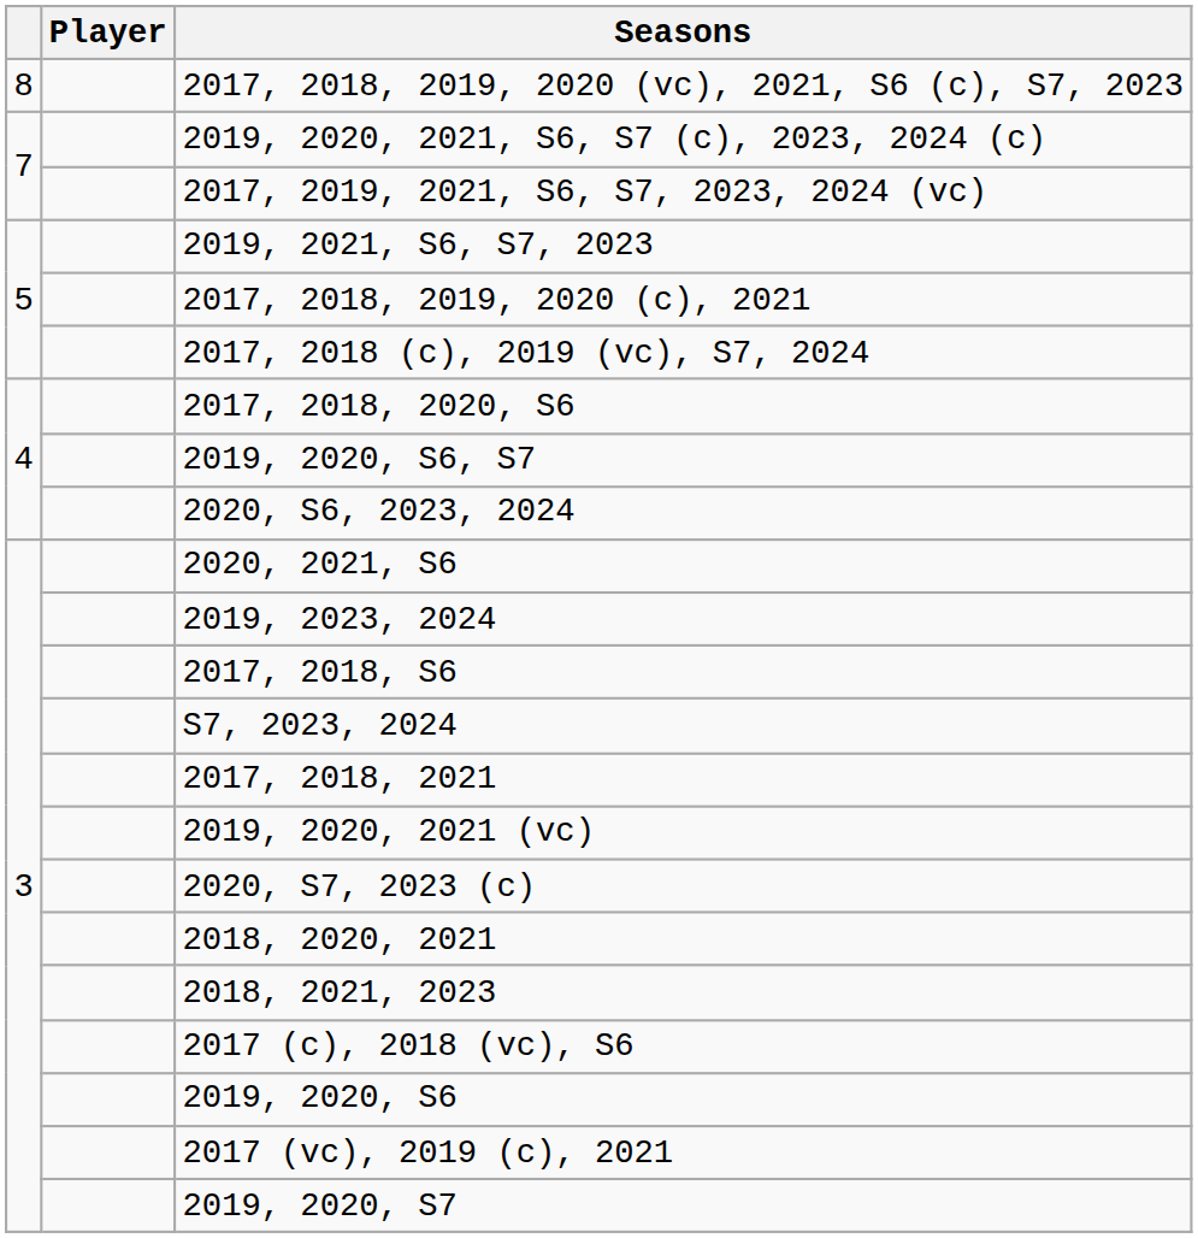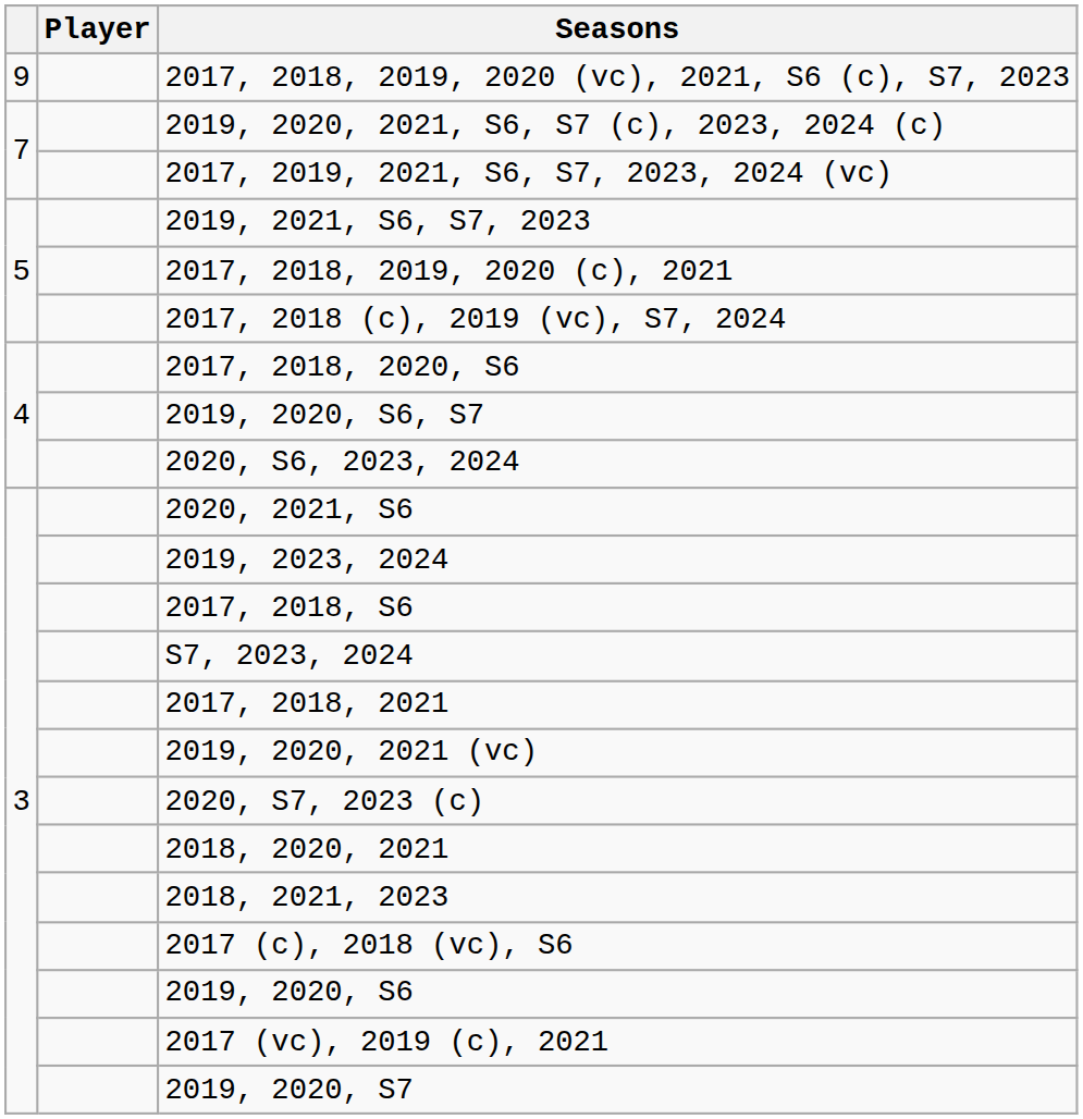2017, 2018, 2019, 2020 (vc), 2021, S6 (c), S7, 2023 | column 1: 8 -> 9
